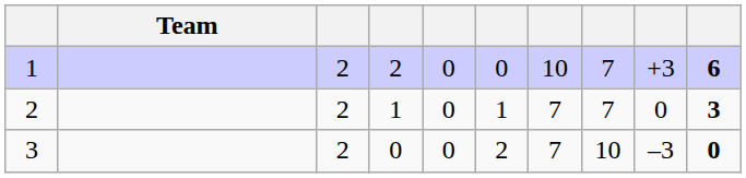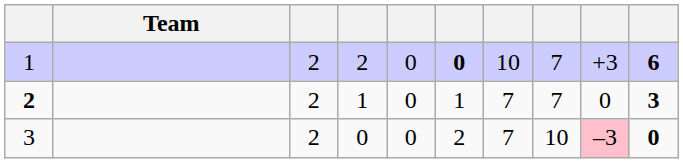row 2 | column 6: normal -> bold
row 3 | column 1: normal -> bold
row 4 | column 9: no background -> pink background
